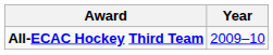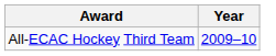row 2 | Award: bold -> normal
